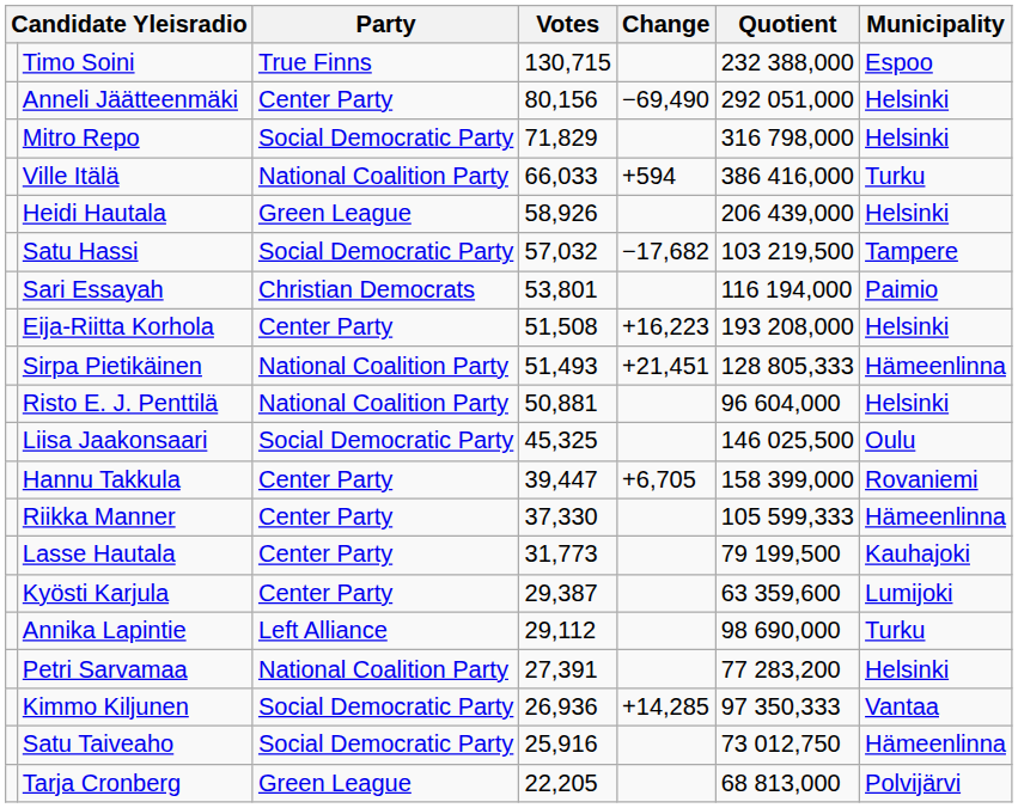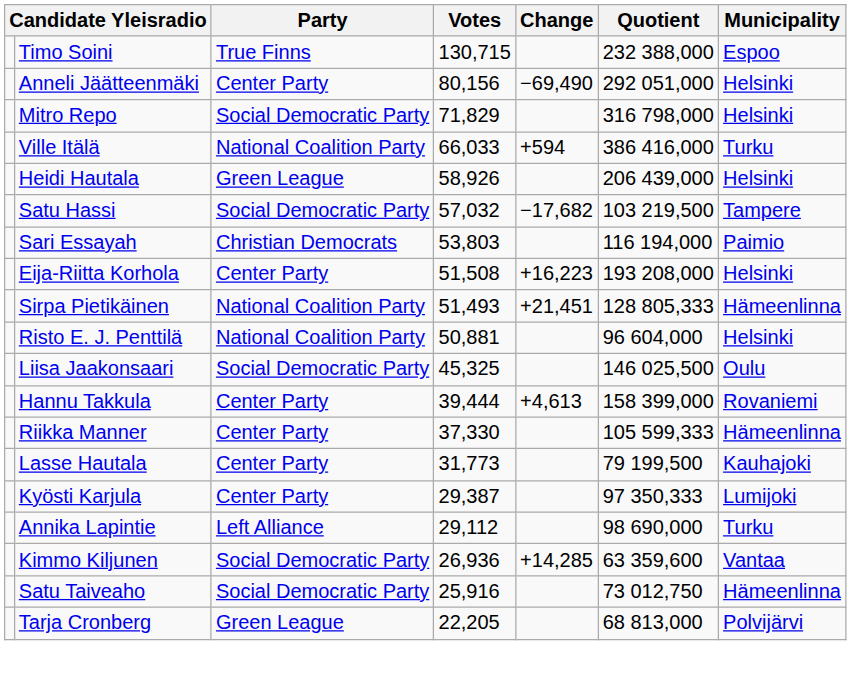Sari Essayah | Votes: 53,801 -> 53,803
Hannu Takkula | Votes: 39,447 -> 39,444
Hannu Takkula | Change: +6,705 -> +4,613
Kyösti Karjula | Quotient: 63 359,600 -> 97 350,333
- row: Petri Sarvamaa | National Coalition Party | 27,391 | 77 283,200 | Helsinki
Kimmo Kiljunen | Quotient: 97 350,333 -> 63 359,600
